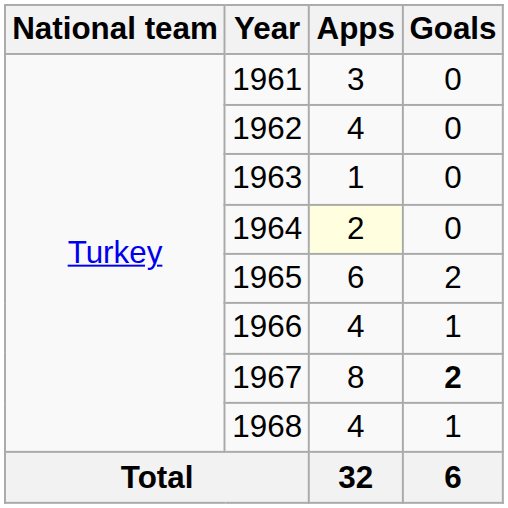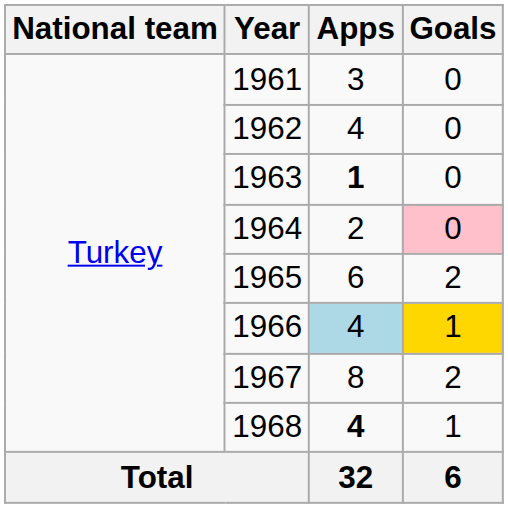1963 | Apps: normal -> bold
1964 | Apps: lightyellow background -> no background
1964 | Goals: no background -> pink background
1966 | Apps: no background -> lightblue background
1966 | Goals: no background -> gold background
1967 | Goals: bold -> normal
1968 | Apps: normal -> bold
